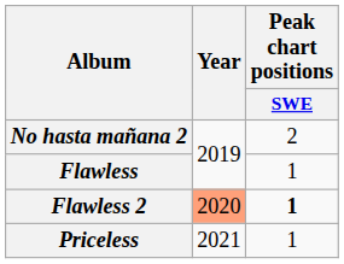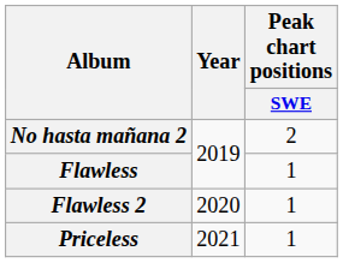Flawless 2 | Year: lightsalmon background -> no background
Flawless 2 | Peak chart positions / SWE: bold -> normal
